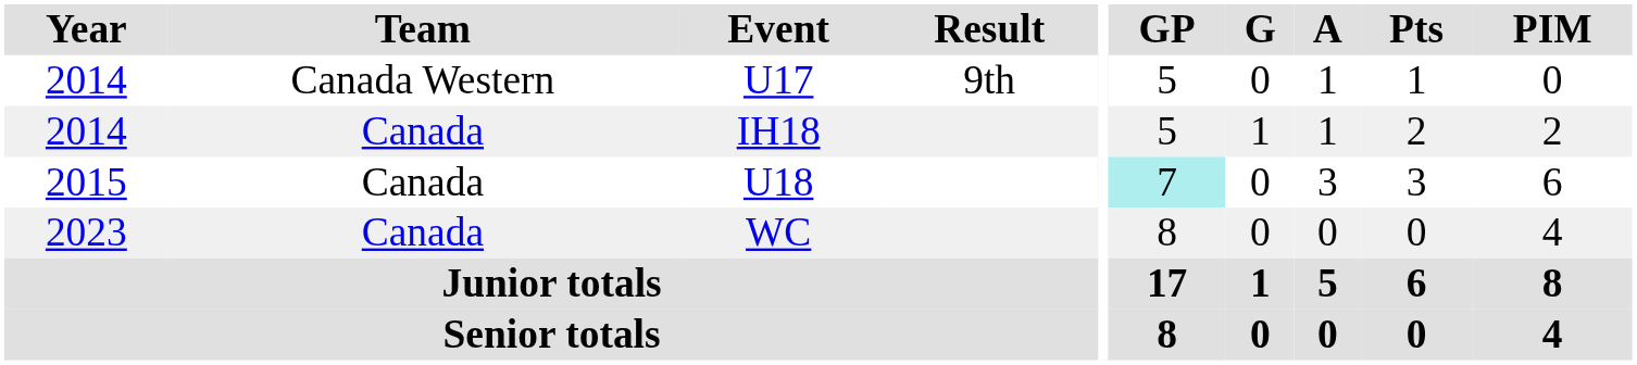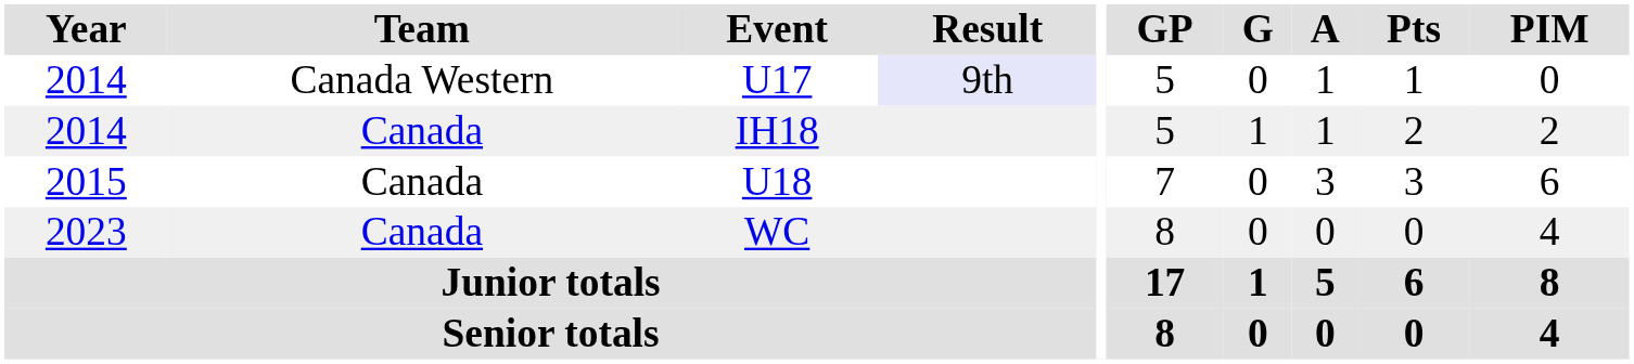U17 | Result: no background -> lavender background
U18 | GP: paleturquoise background -> no background
